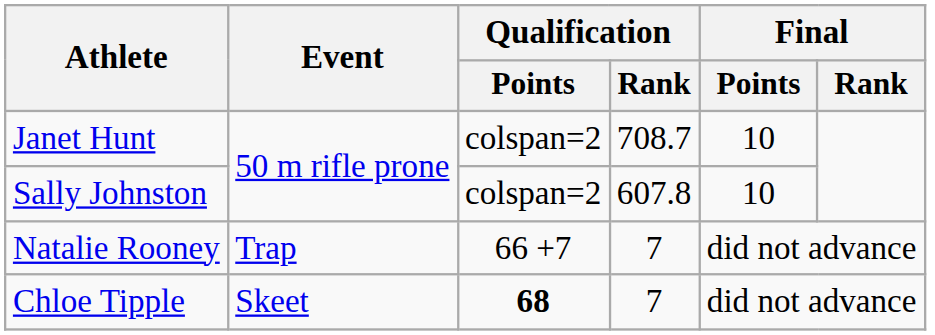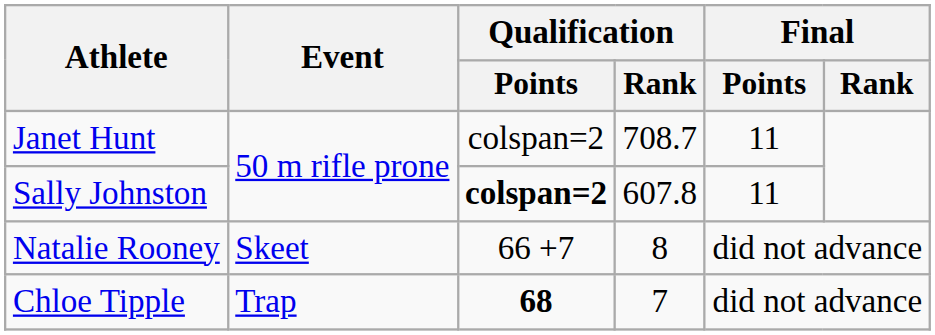Janet Hunt | Final / Points: 10 -> 11
Sally Johnston | Qualification / Points: normal -> bold
Sally Johnston | Final / Points: 10 -> 11
Natalie Rooney | Event: Trap -> Skeet
Natalie Rooney | Qualification / Rank: 7 -> 8
Chloe Tipple | Event: Skeet -> Trap
